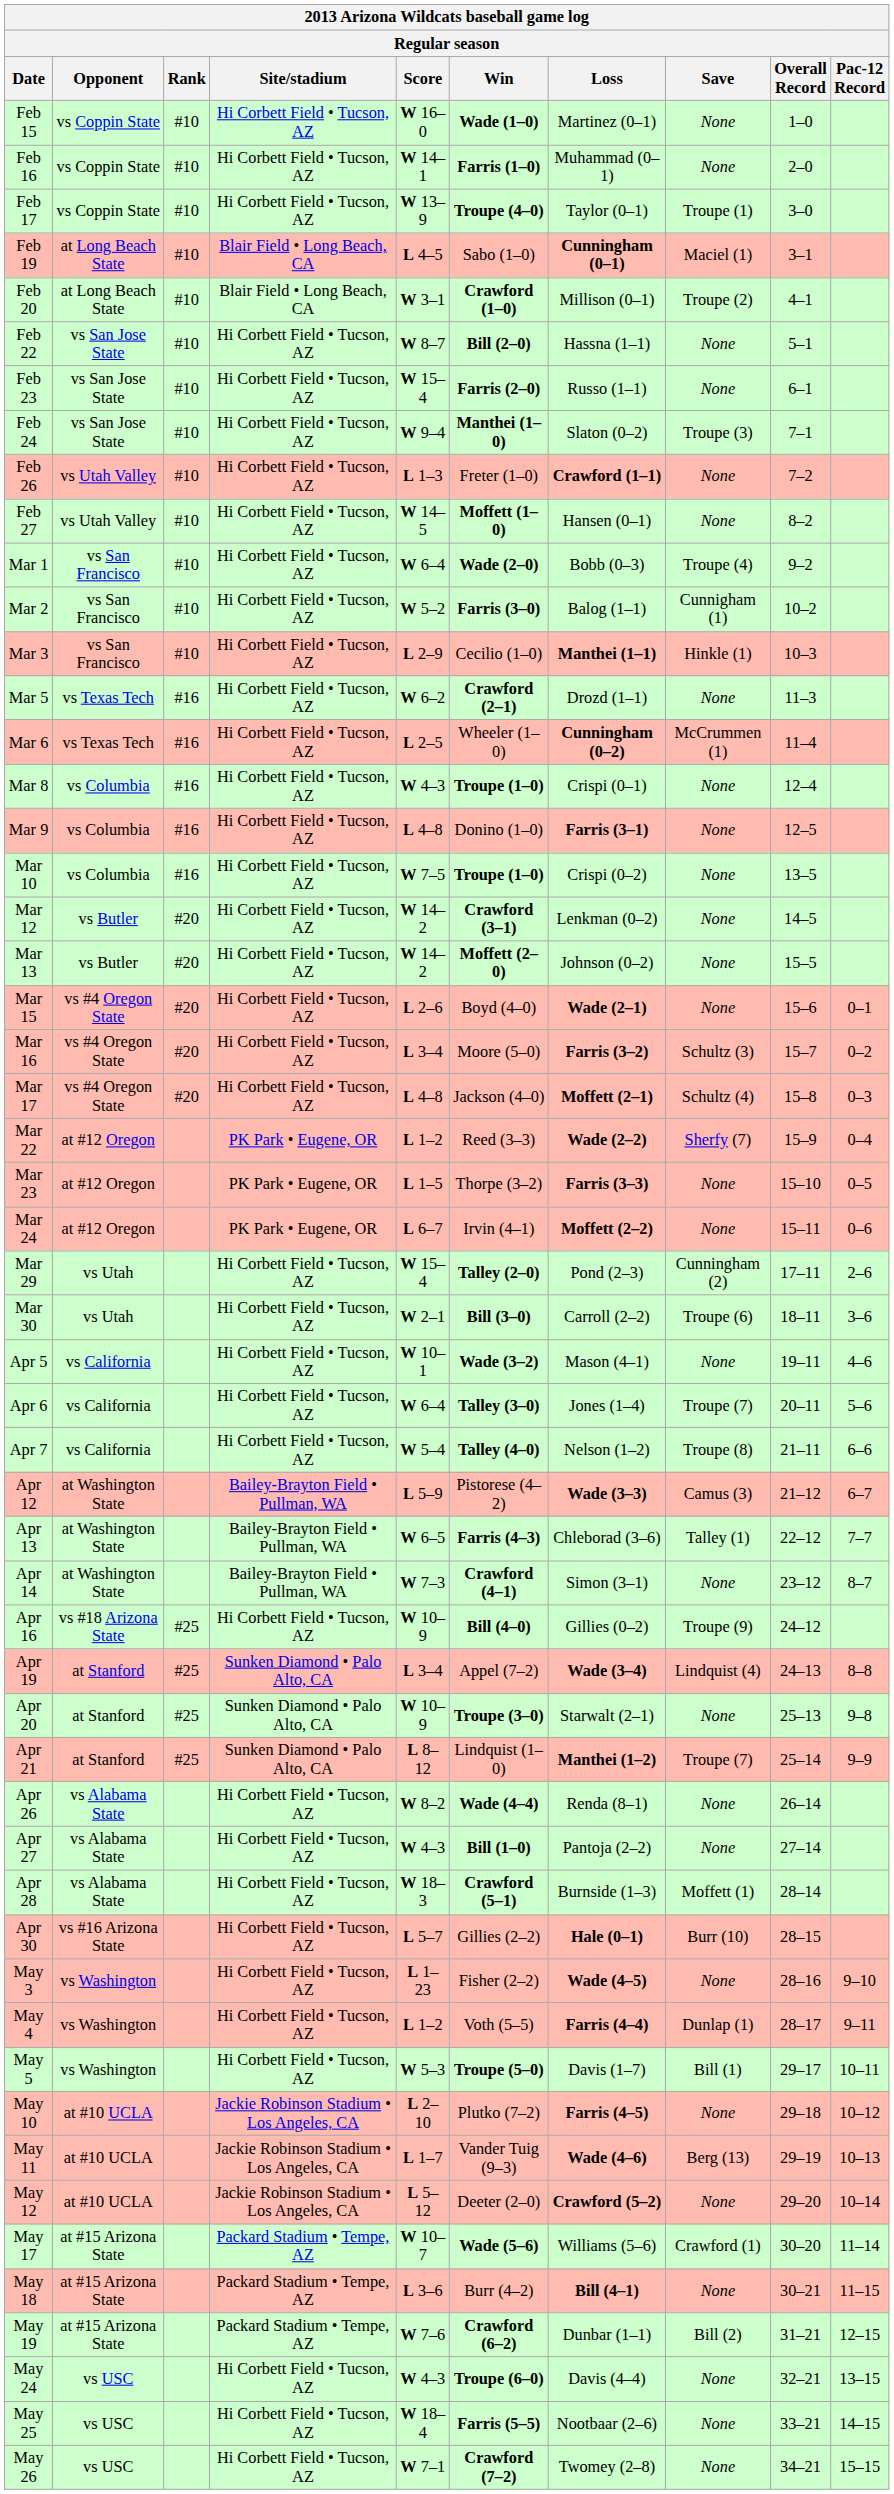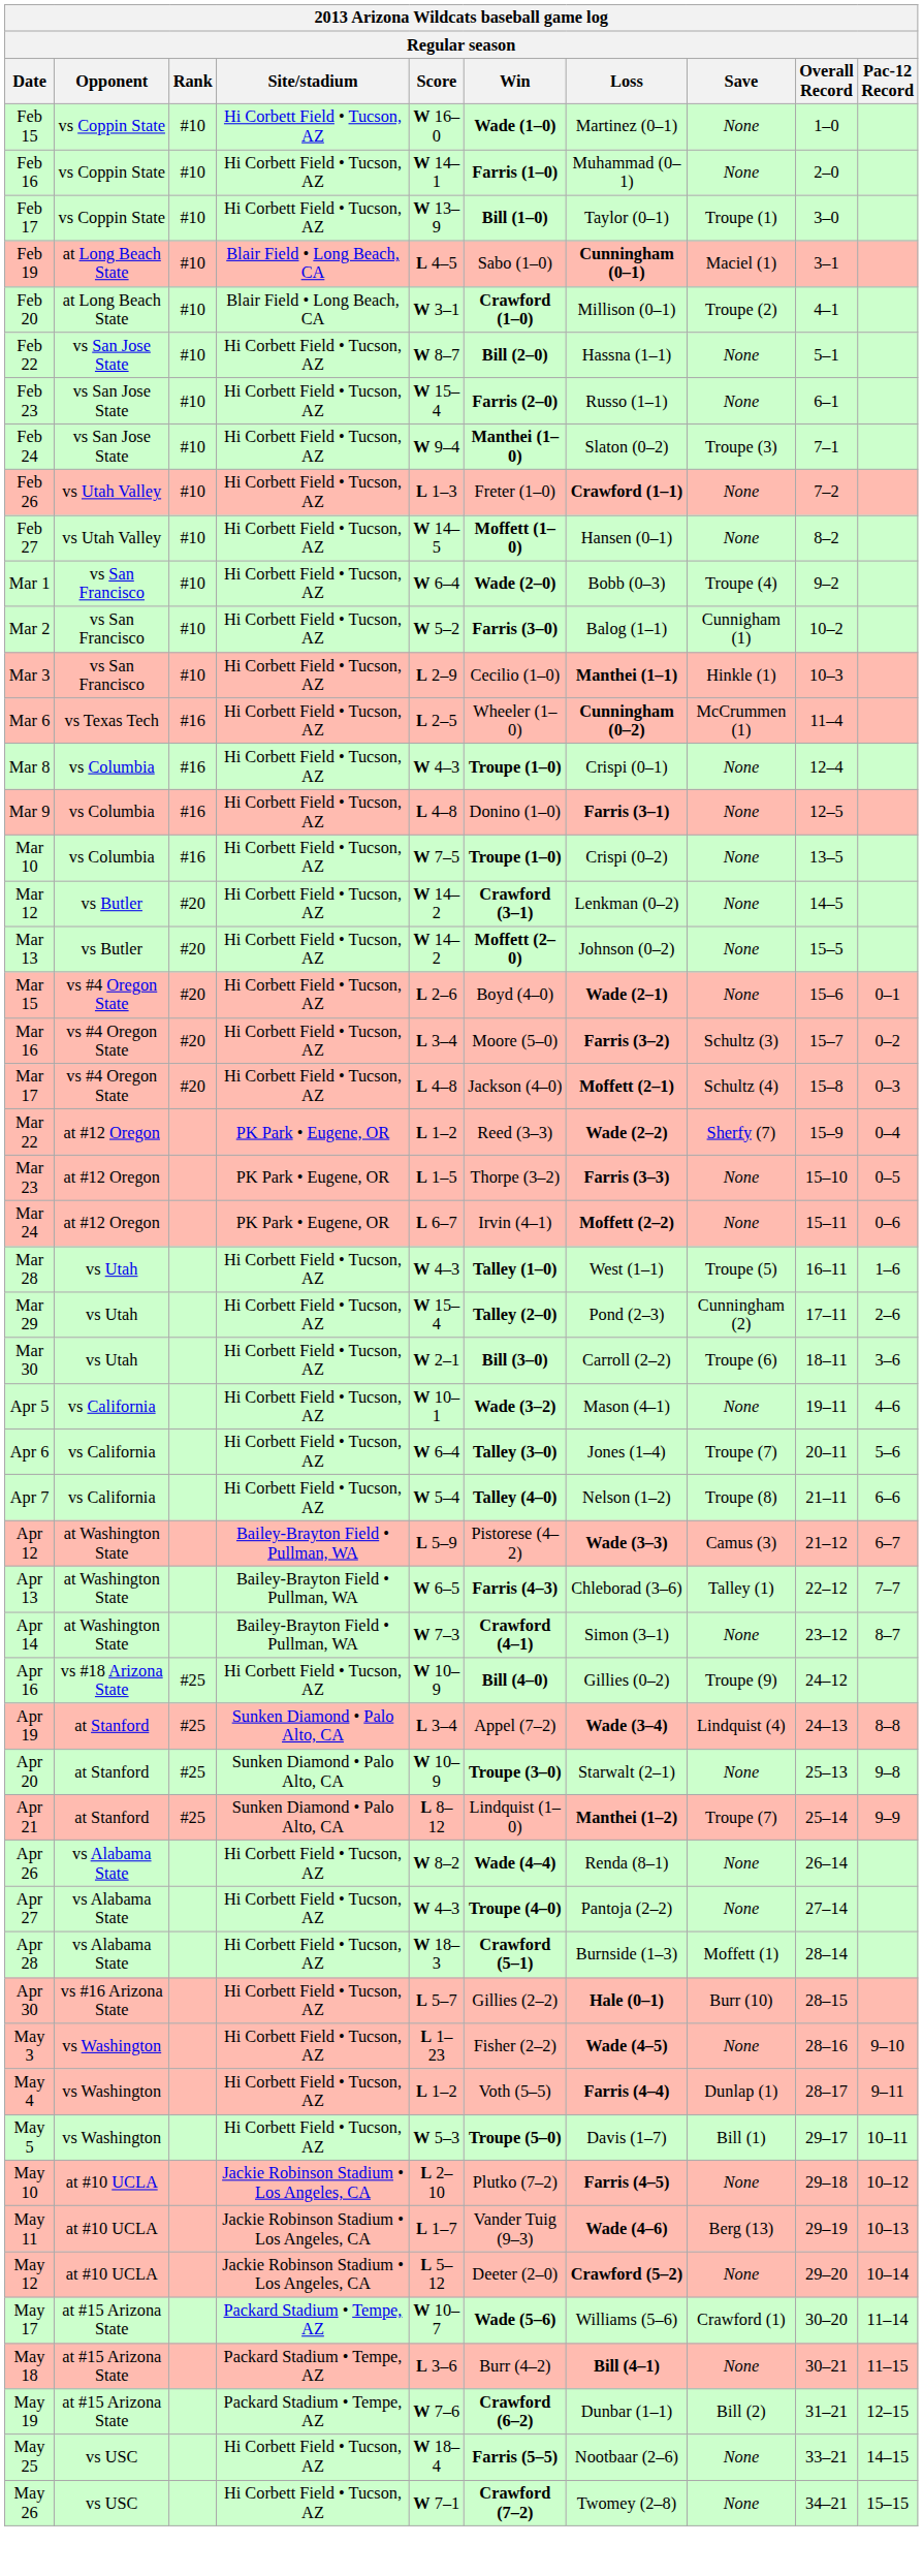Feb 17 | Win: Troupe (4–0) -> Bill (1–0)
- row: Mar 5 | vs Texas Tech | #16 | Hi Corbett Field • Tucson, AZ | W 6–2 | Crawford (2–1) | Drozd (1–1) | None | 11–3
+ row: Mar 28 | vs Utah | Hi Corbett Field • Tucson, AZ | W 4–3 | Talley (1–0) | West (1–1) | Troupe (5) | 16–11 | 1–6
Apr 27 | Win: Bill (1–0) -> Troupe (4–0)
- row: May 24 | vs USC | Hi Corbett Field • Tucson, AZ | W 4–3 | Troupe (6–0) | Davis (4–4) | None | 32–21 | 13–15
